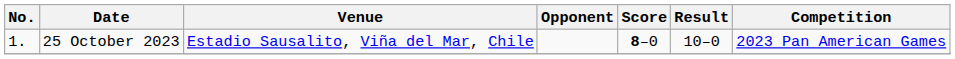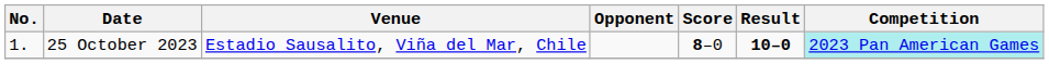25 October 2023 | Result: normal -> bold
25 October 2023 | Competition: no background -> paleturquoise background
